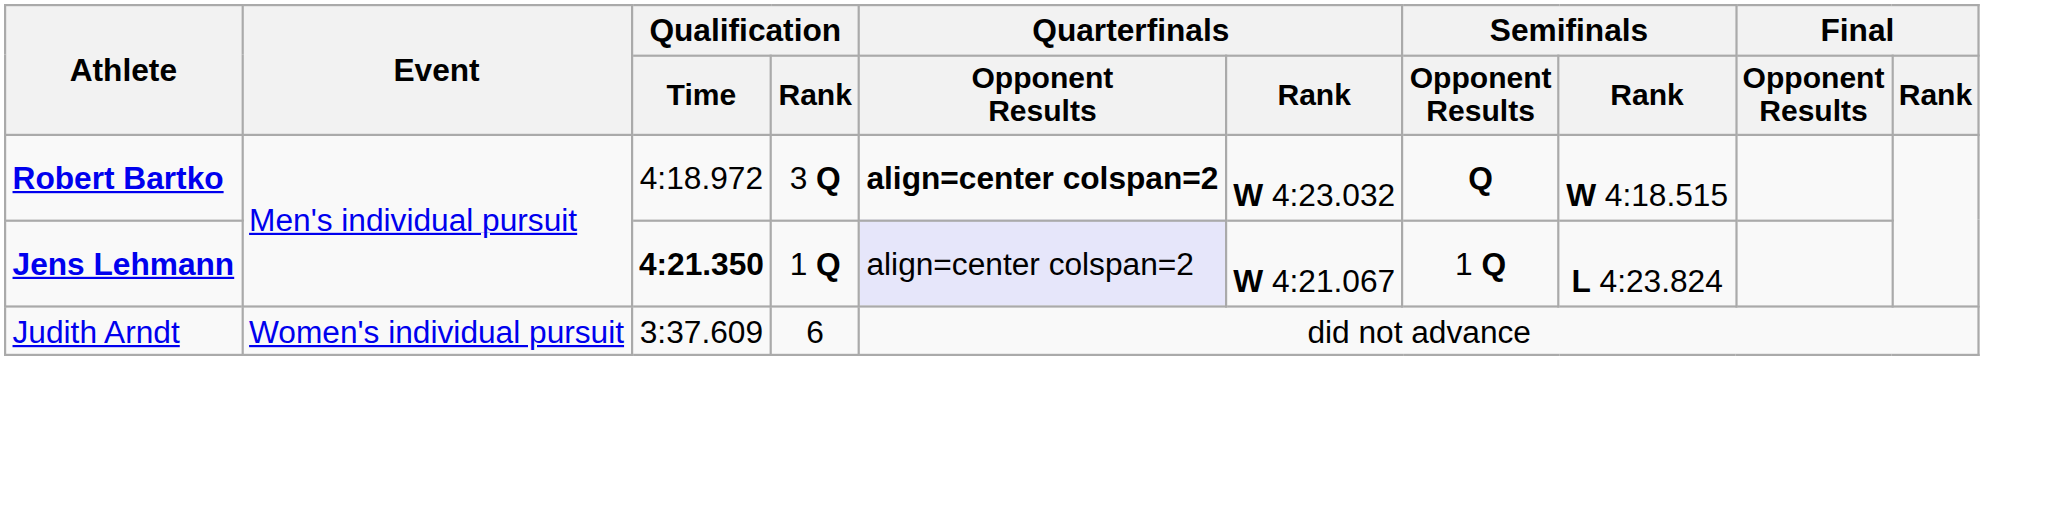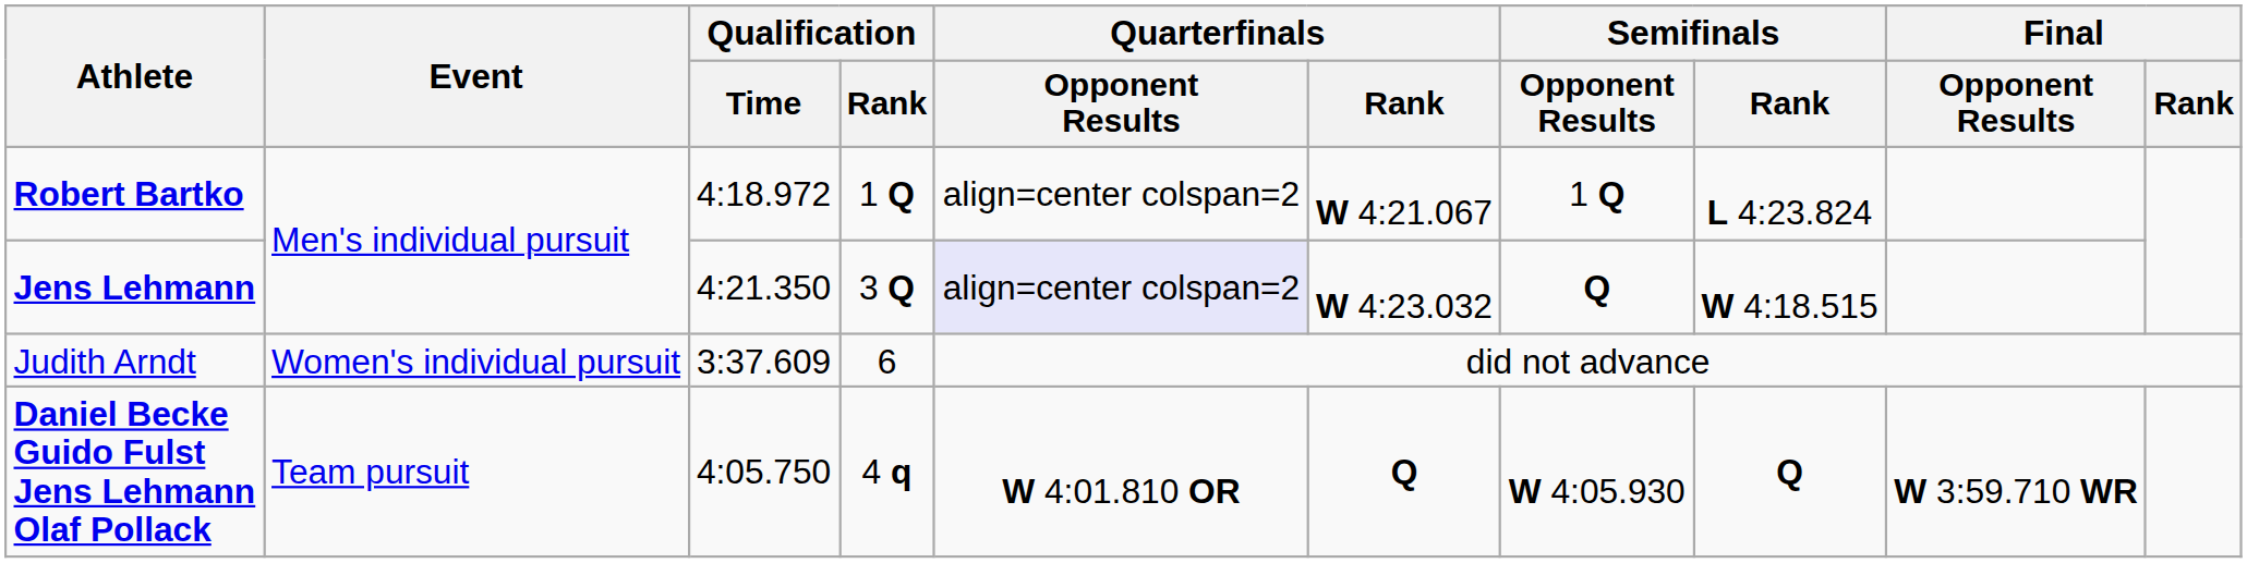Robert Bartko | Qualification / Rank: 3 Q -> 1 Q
Robert Bartko | Quarterfinals / Opponent Results: bold -> normal
Robert Bartko | Quarterfinals / Rank: W 4:23.032 -> W 4:21.067
Robert Bartko | Semifinals / Opponent Results: Q -> 1 Q
Robert Bartko | Semifinals / Rank: W 4:18.515 -> L 4:23.824
Jens Lehmann | Qualification / Time: bold -> normal
Jens Lehmann | Qualification / Rank: 1 Q -> 3 Q
Jens Lehmann | Quarterfinals / Rank: W 4:21.067 -> W 4:23.032
Jens Lehmann | Semifinals / Opponent Results: 1 Q -> Q
Jens Lehmann | Semifinals / Rank: L 4:23.824 -> W 4:18.515
+ row: Daniel Becke Guido Fulst Jens Lehmann Olaf Pollack | Team pursuit | 4:05.750 | 4 q | W 4:01.810 OR | Q | W 4:05.930 | Q | W 3:59.710 WR
